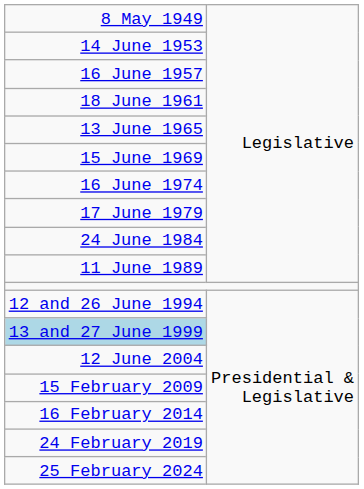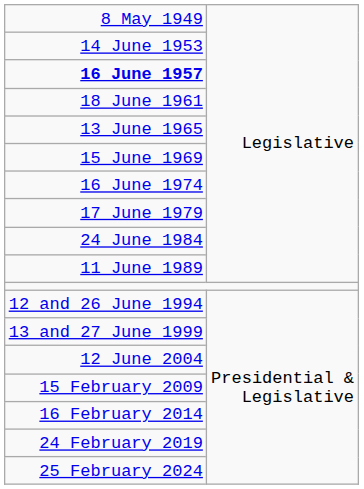16 June 1957 | column 1: normal -> bold
13 and 27 June 1999 | column 1: lightblue background -> no background
